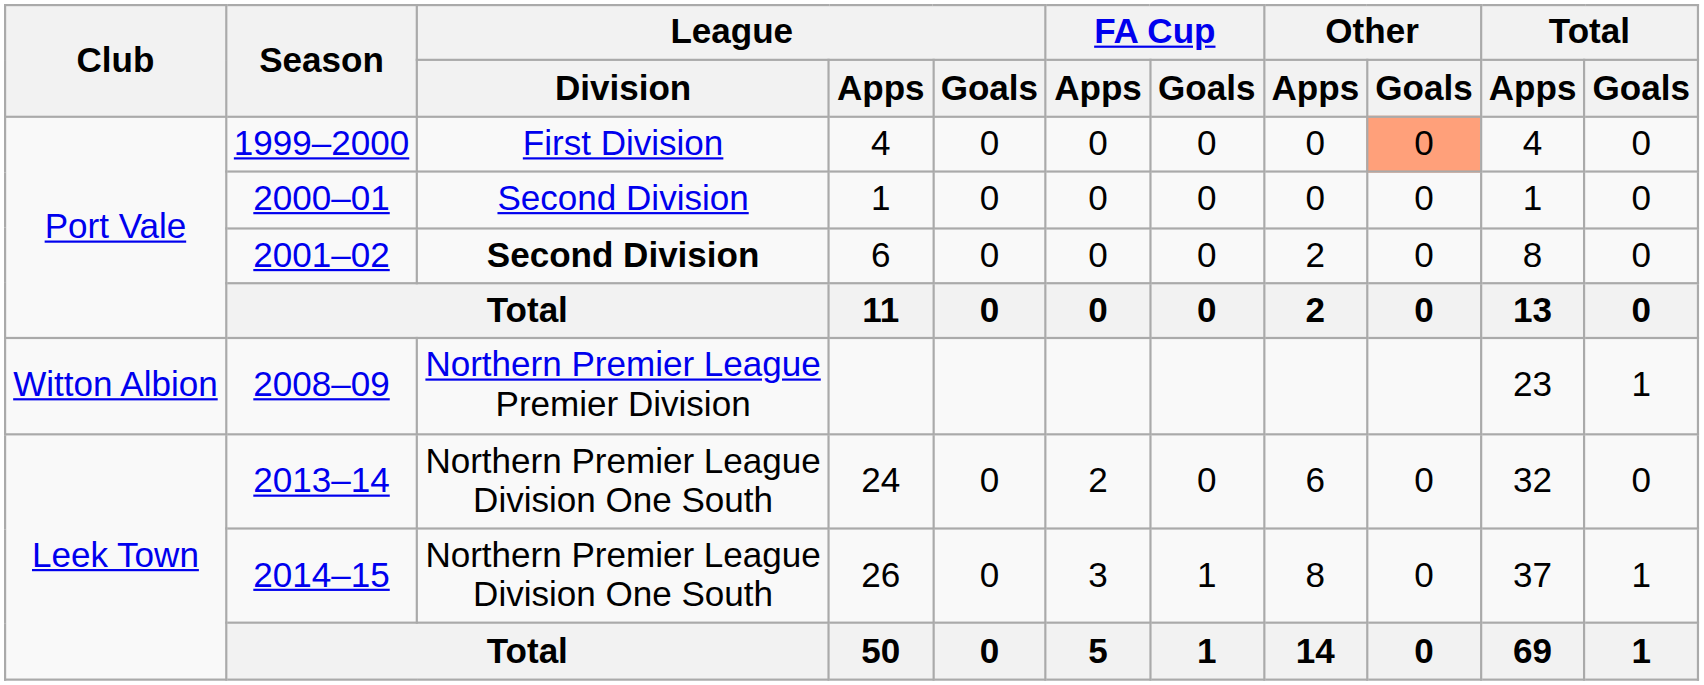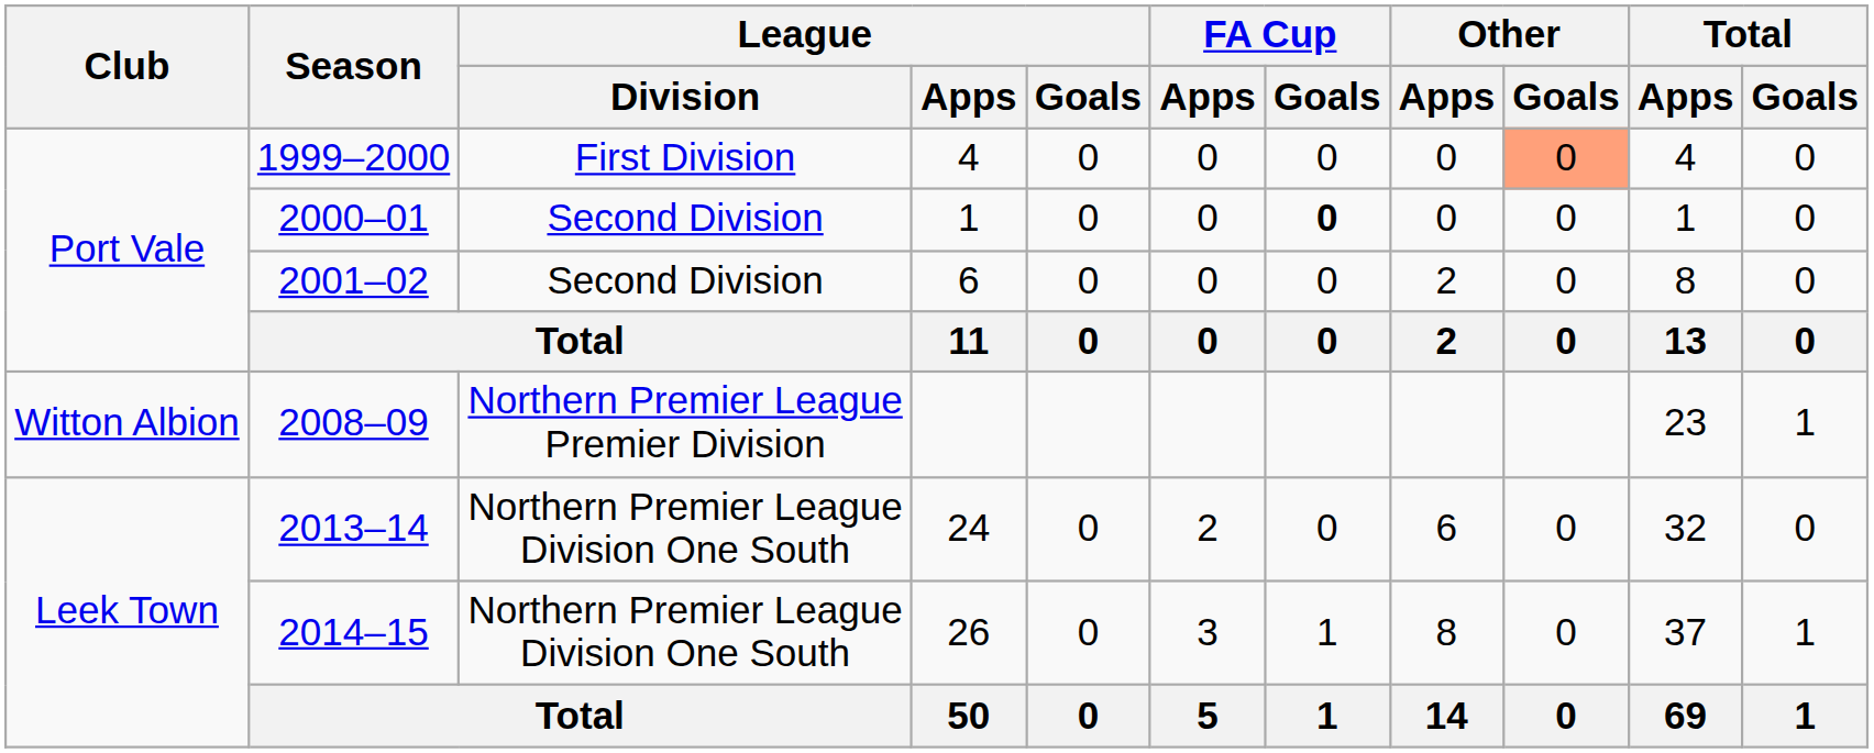2000–01 | FA Cup / Goals: normal -> bold
2001–02 | League / Division: bold -> normal
